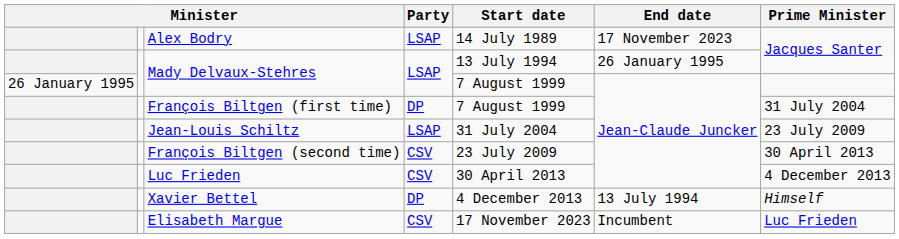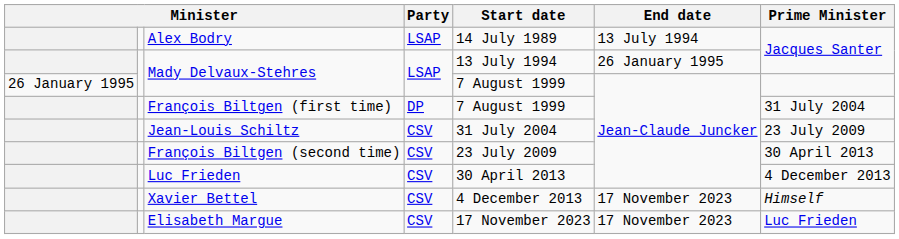Alex Bodry | End date: 17 November 2023 -> 13 July 1994
Jean-Louis Schiltz | Party: LSAP -> CSV
Xavier Bettel | Party: DP -> CSV
Xavier Bettel | End date: 13 July 1994 -> 17 November 2023
Elisabeth Margue | End date: Incumbent -> 17 November 2023
